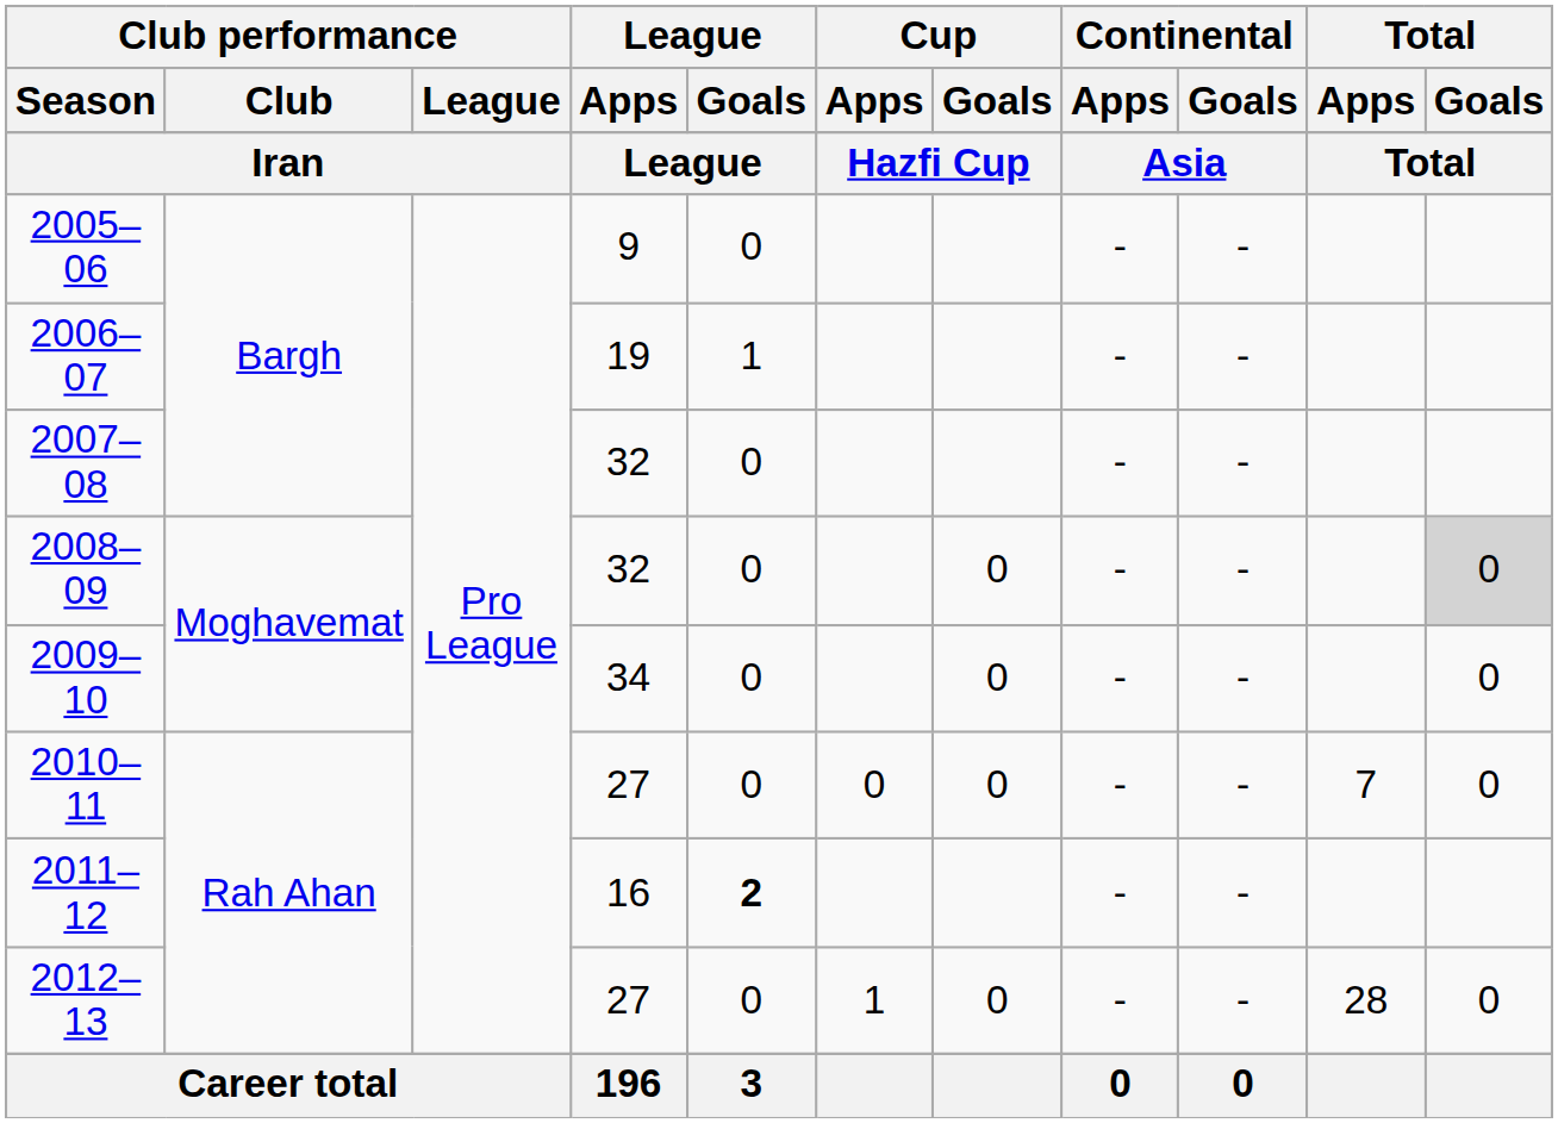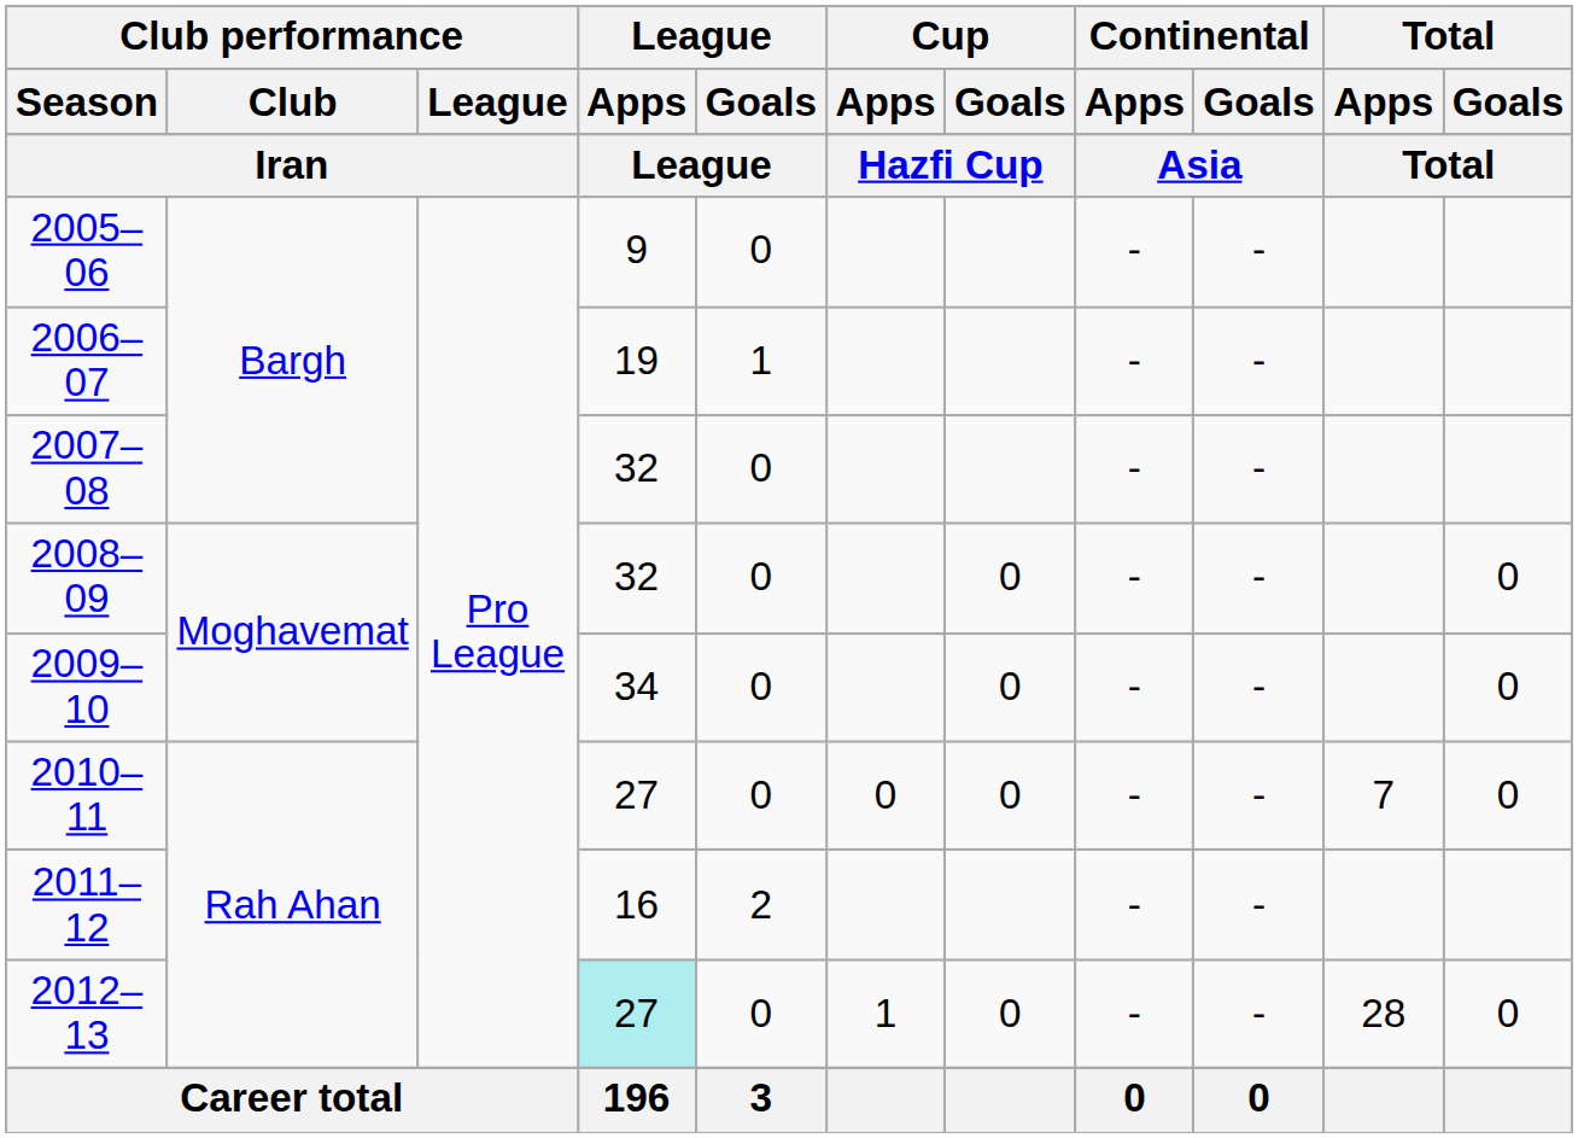2008–09 | Total / Goals: lightgrey background -> no background
2011–12 | League / Goals: bold -> normal
2012–13 | League / Apps: no background -> paleturquoise background
